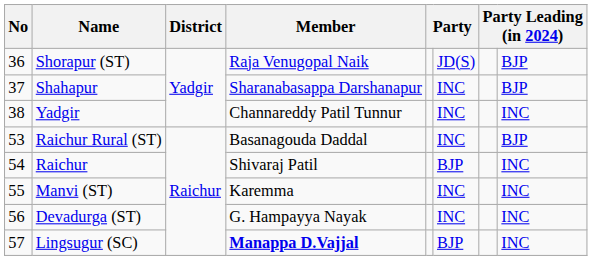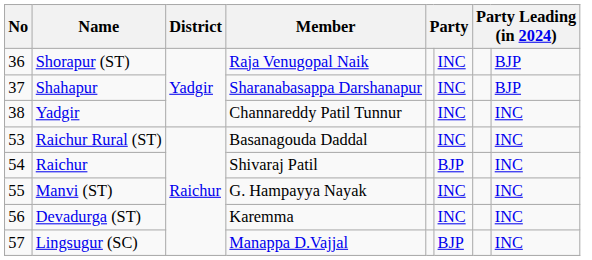Shorapur (ST) | column 6: JD(S) -> INC
Raichur Rural (ST) | column 8: BJP -> INC
Manvi (ST) | Member: Karemma -> G. Hampayya Nayak
Devadurga (ST) | Member: G. Hampayya Nayak -> Karemma
Lingsugur (SC) | Member: bold -> normal
